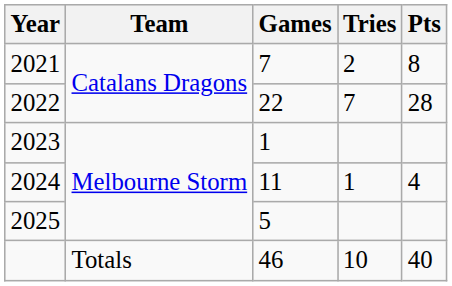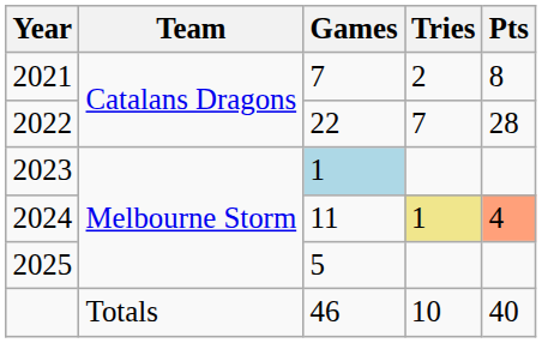2023 | Games: no background -> lightblue background
2024 | Tries: no background -> khaki background
2024 | Pts: no background -> lightsalmon background
